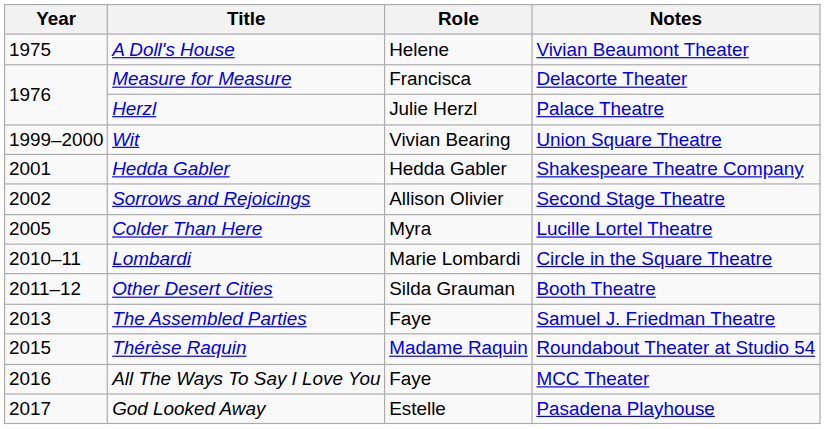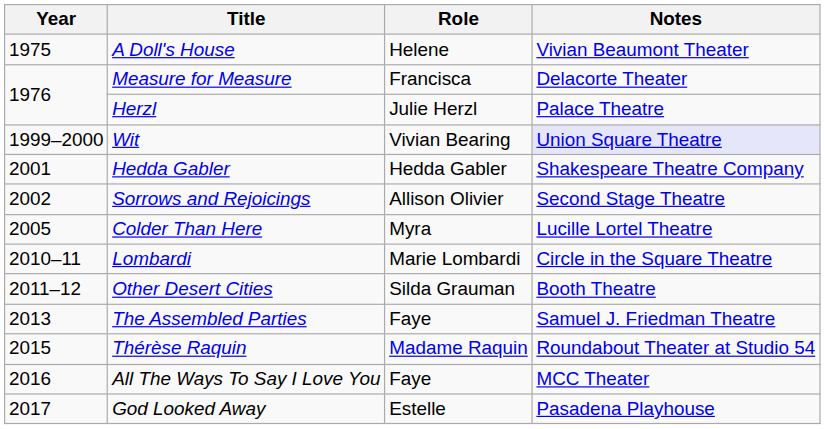Wit | Notes: no background -> lavender background
